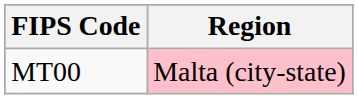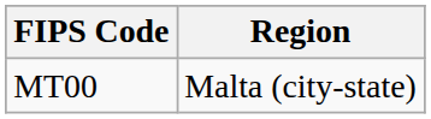MT00 | Region: pink background -> no background
